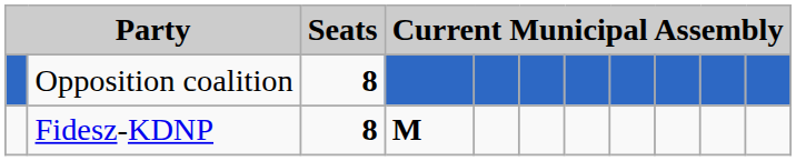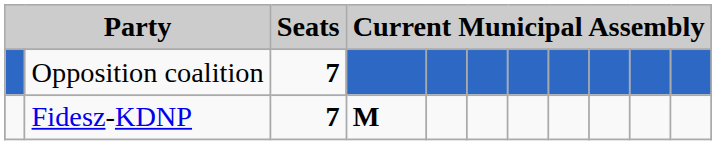Opposition coalition | Seats: 8 -> 7
Fidesz-KDNP | Seats: 8 -> 7
